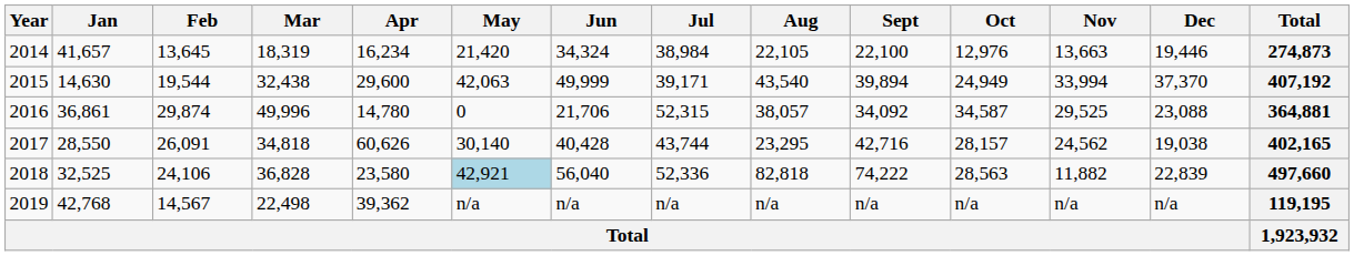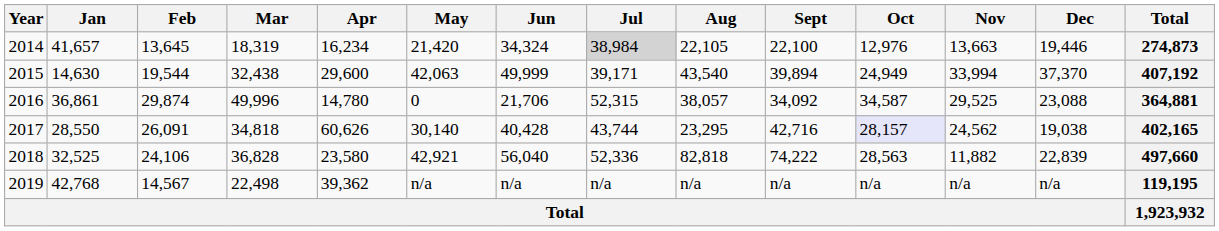2014 | Jul: no background -> lightgrey background
2017 | Oct: no background -> lavender background
2018 | May: lightblue background -> no background
